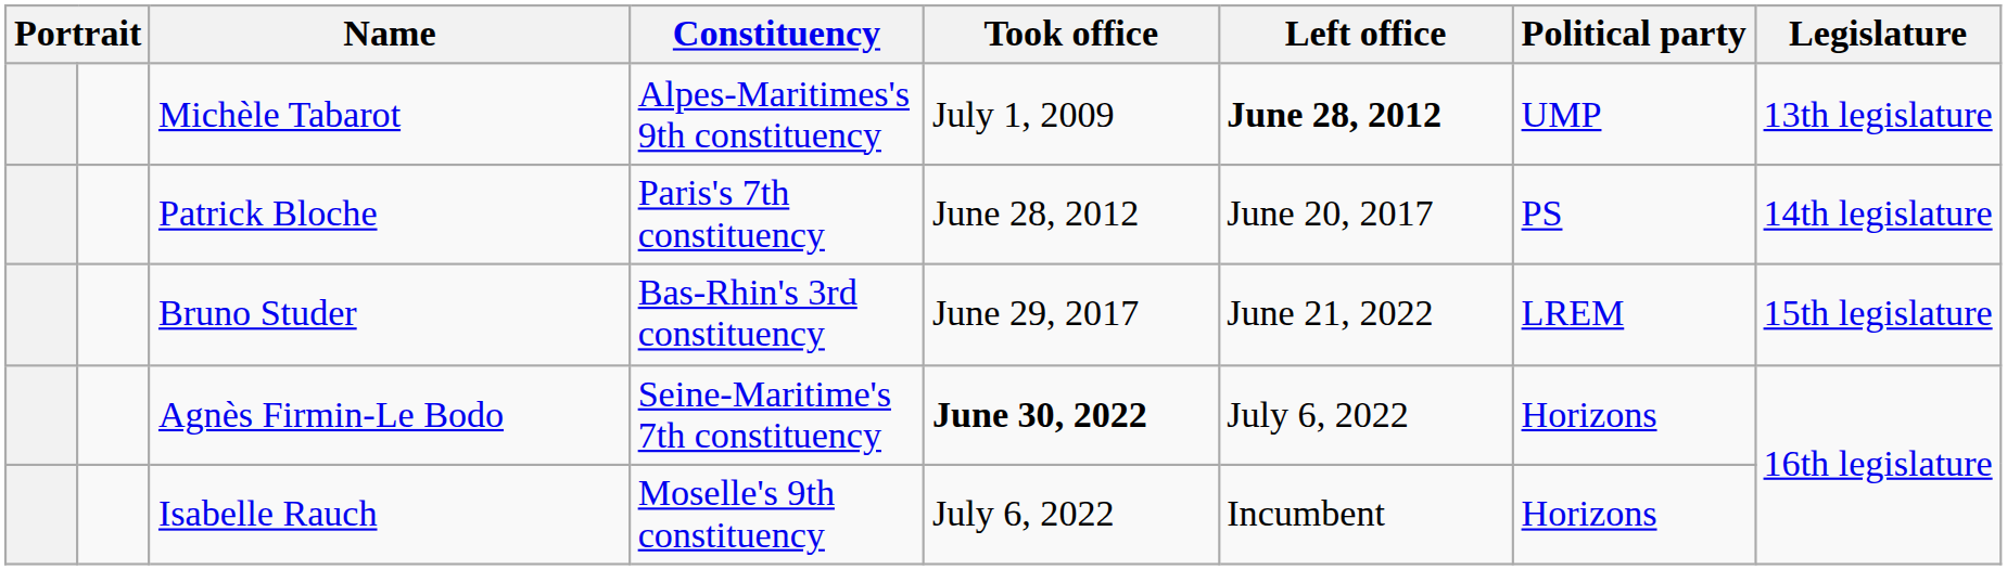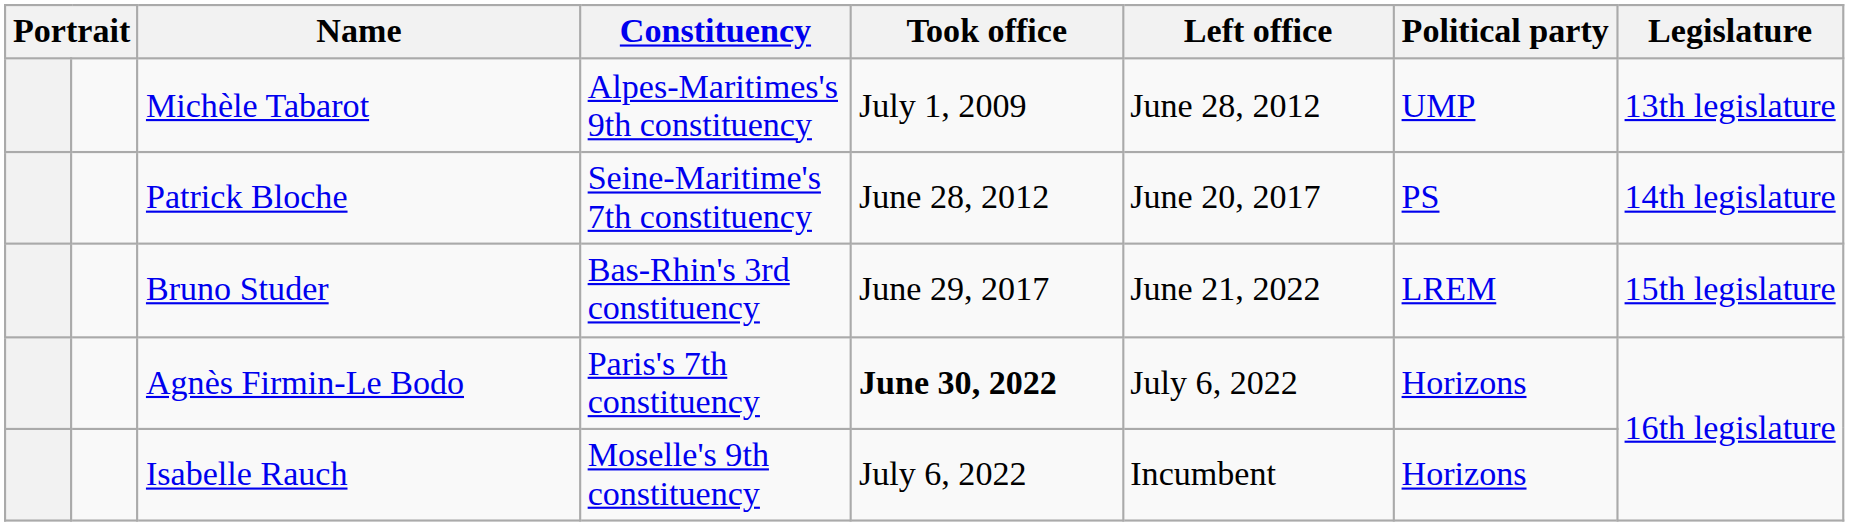Michèle Tabarot | Left office: bold -> normal
Patrick Bloche | Constituency: Paris's 7th constituency -> Seine-Maritime's 7th constituency
Agnès Firmin-Le Bodo | Constituency: Seine-Maritime's 7th constituency -> Paris's 7th constituency
